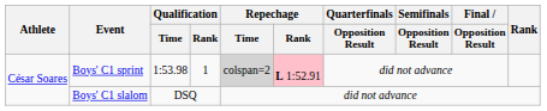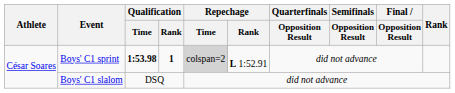Boys' C1 sprint | Qualification / Time: normal -> bold
Boys' C1 sprint | Qualification / Rank: normal -> bold
Boys' C1 sprint | Repechage / Rank: pink background -> no background
